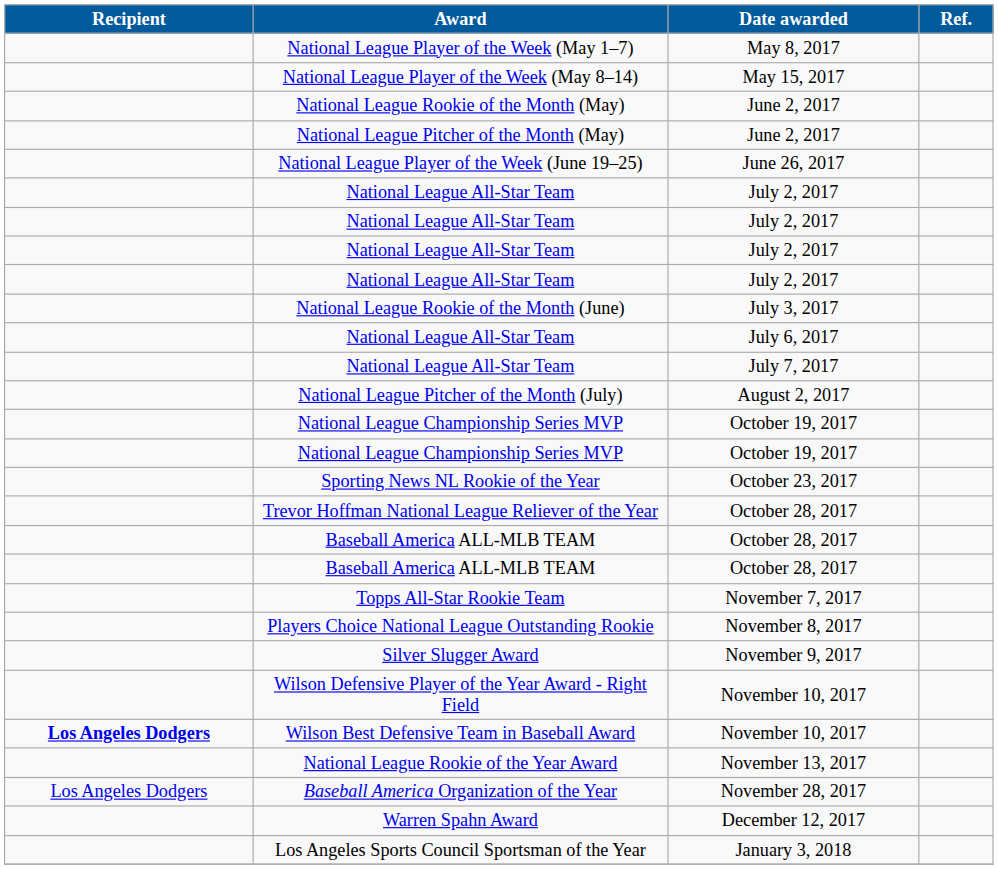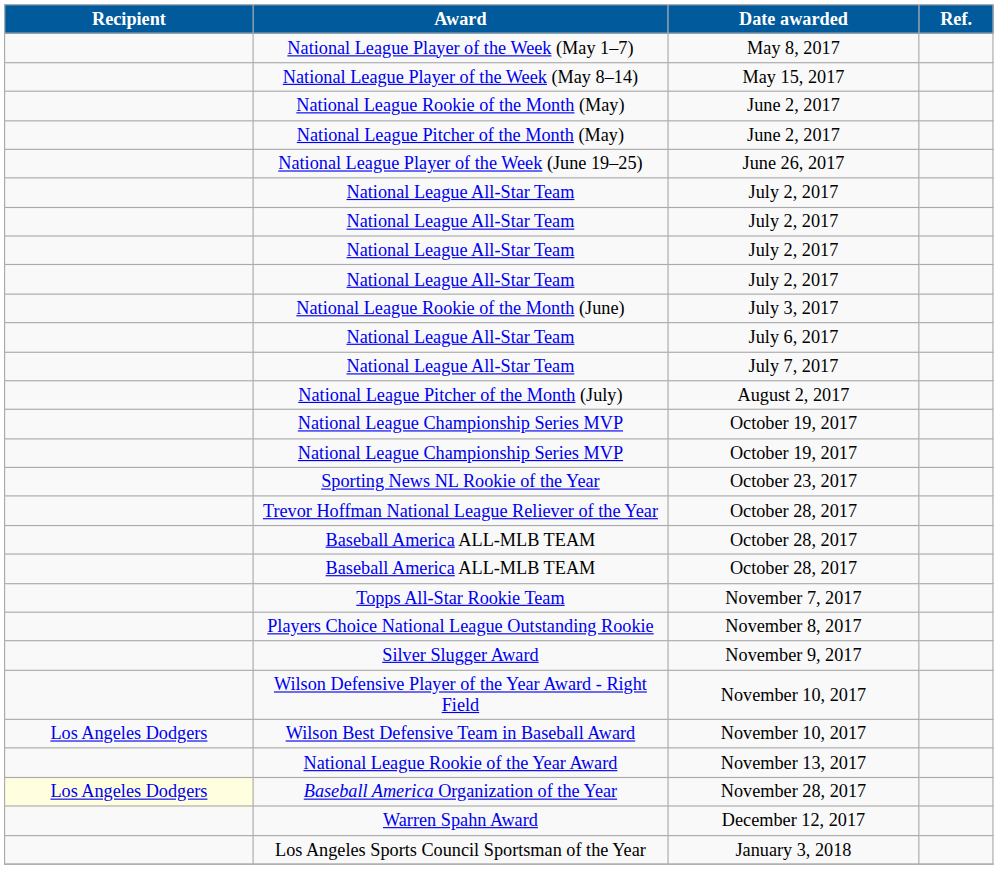Wilson Best Defensive Team in Baseball Award | Recipient: bold -> normal
Baseball America Organization of the Year | Recipient: no background -> lightyellow background
